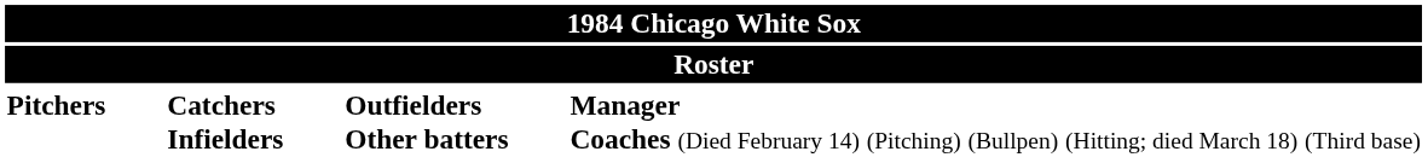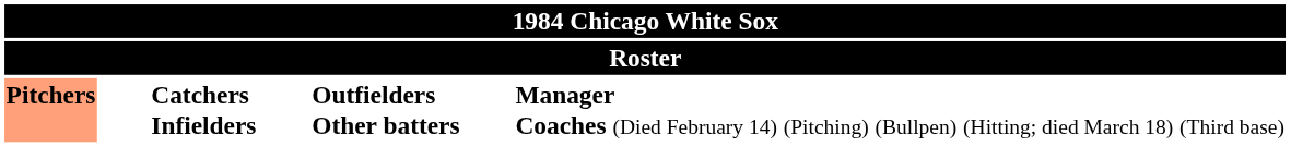Pitchers | column 1: no background -> lightsalmon background
